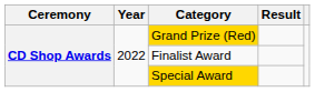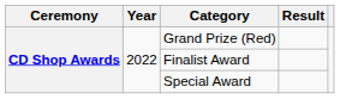Grand Prize (Red) | Category: gold background -> no background
Special Award | Category: gold background -> no background
